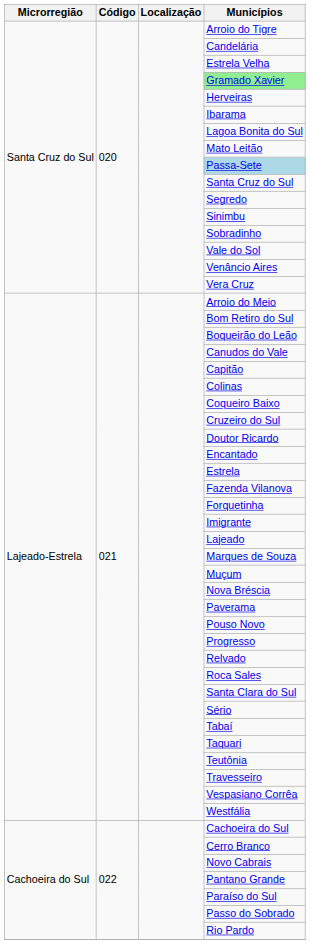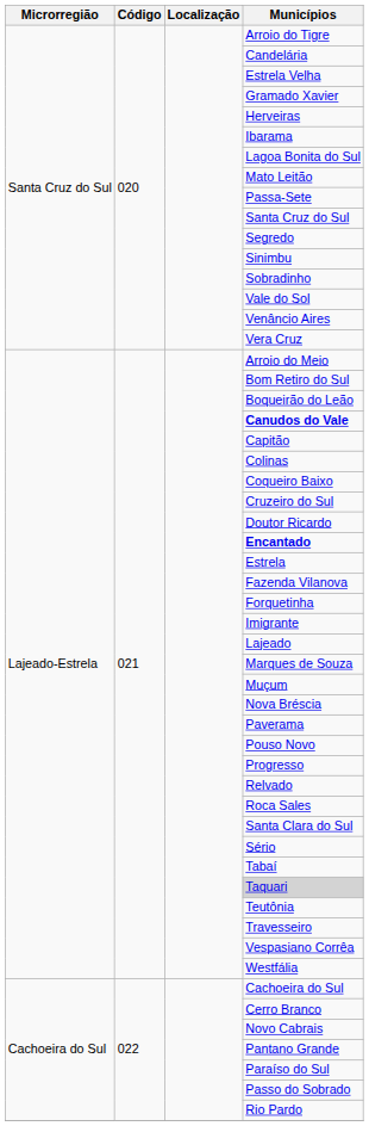Gramado Xavier | Municípios: lightgreen background -> no background
Passa-Sete | Municípios: lightblue background -> no background
Canudos do Vale | Municípios: normal -> bold
Encantado | Municípios: normal -> bold
Taquari | Municípios: no background -> lightgrey background
